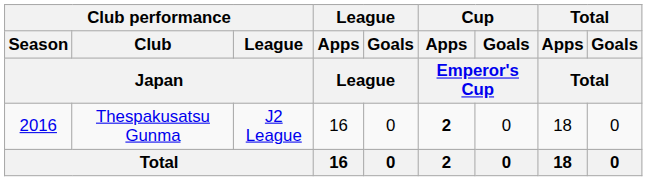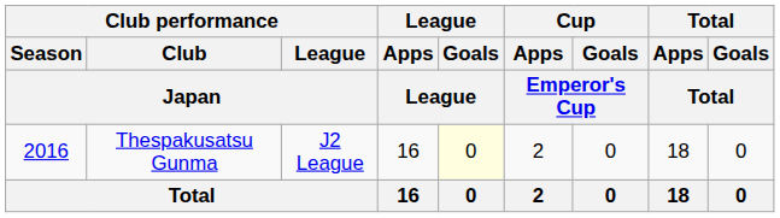Thespakusatsu Gunma | League / Goals / League: no background -> lightyellow background
Thespakusatsu Gunma | Cup / Apps / Emperor's Cup: bold -> normal
